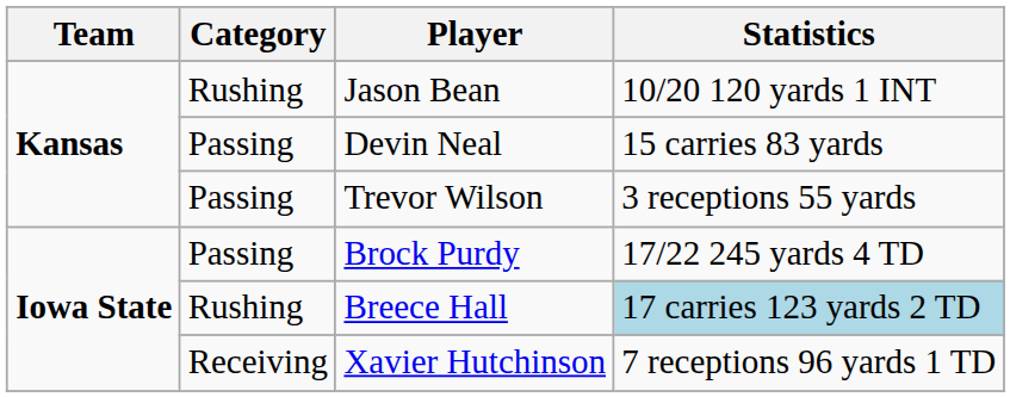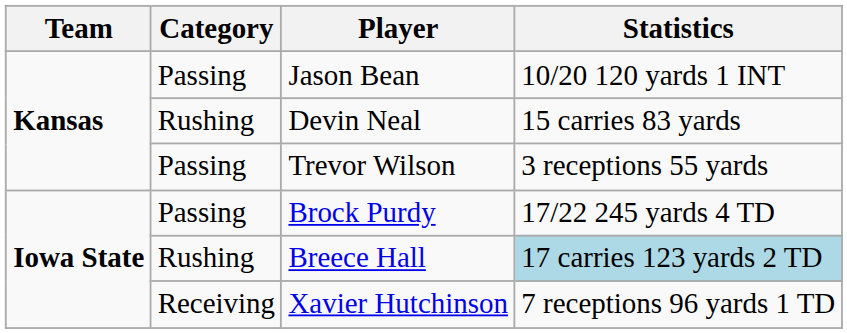Jason Bean | Category: Rushing -> Passing
Devin Neal | Category: Passing -> Rushing
